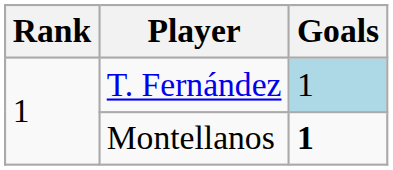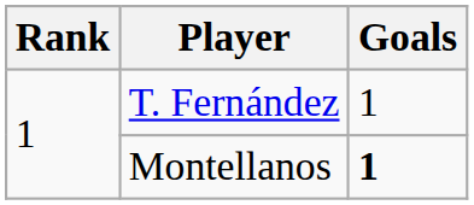T. Fernández | Goals: lightblue background -> no background
